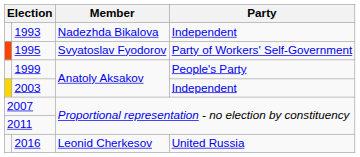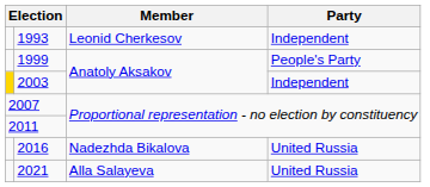1993 | Member: Nadezhda Bikalova -> Leonid Cherkesov
- row: 1995 | Svyatoslav Fyodorov | Party of Workers' Self-Government
2016 | Member: Leonid Cherkesov -> Nadezhda Bikalova
+ row: 2021 | Alla Salayeva | United Russia
